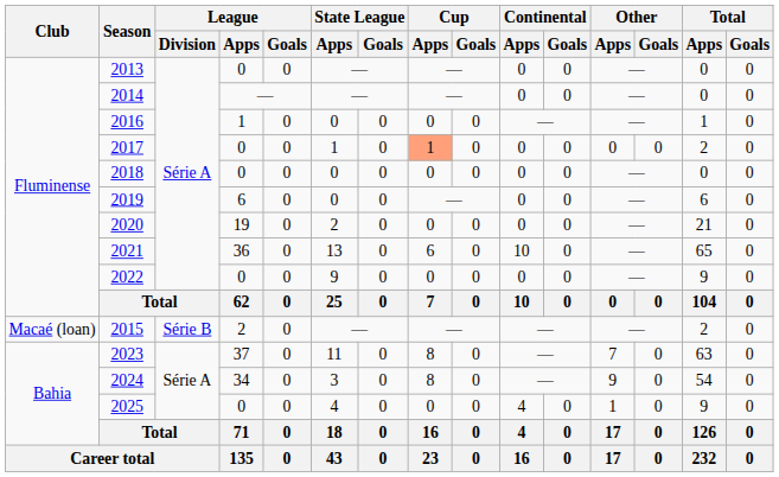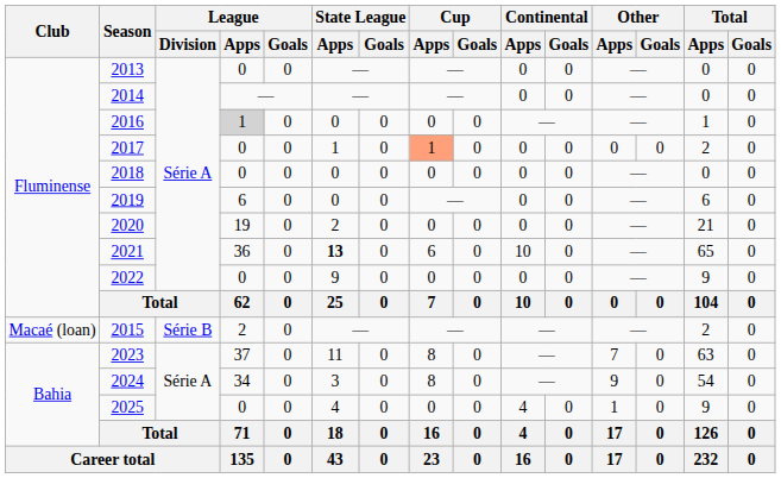2016 | League / Apps: no background -> lightgrey background
2021 | State League / Apps: normal -> bold
